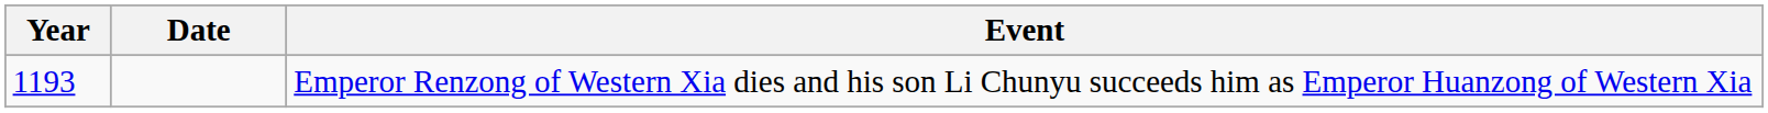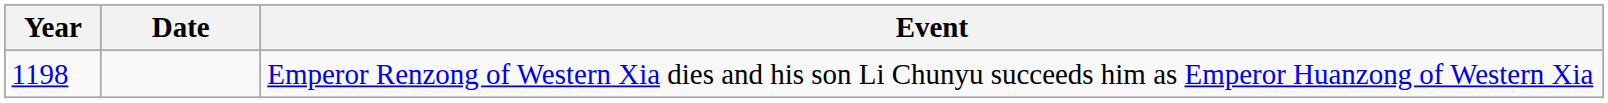row 2 | Year: 1193 -> 1198
